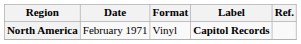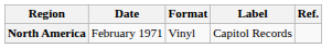North America | Label: bold -> normal
